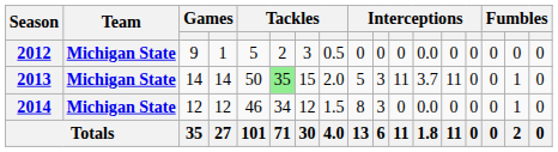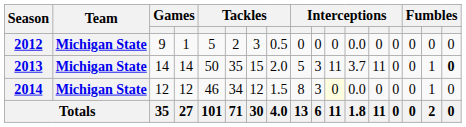2013 | column 6: lightgreen background -> no background
2013 | column 17: normal -> bold
2014 | column 11: no background -> lightyellow background
